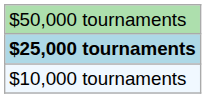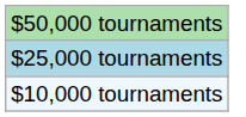row 2 | column 1: bold -> normal
